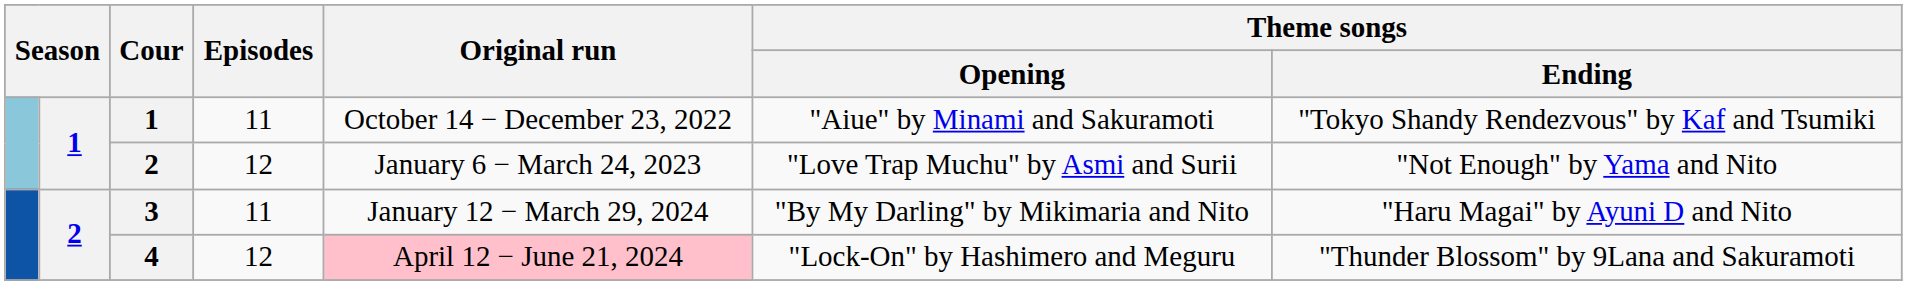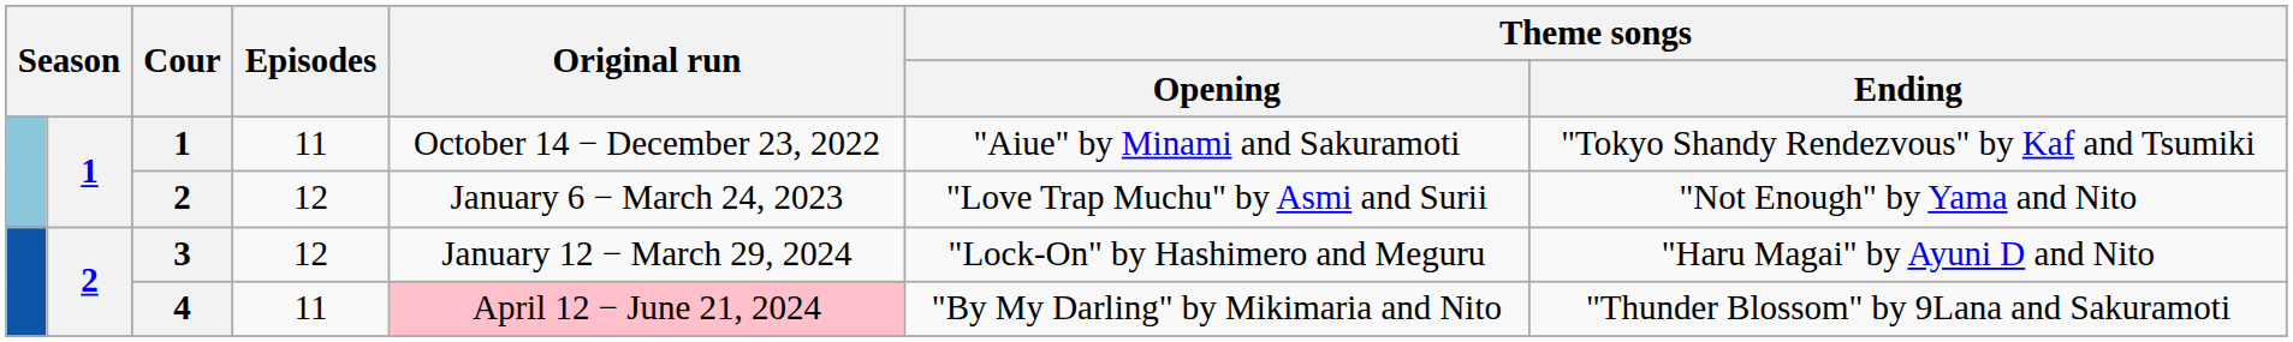3 | Episodes: 11 -> 12
3 | Theme songs / Opening: "By My Darling" by Mikimaria and Nito -> "Lock-On" by Hashimero and Meguru
4 | Episodes: 12 -> 11
4 | Theme songs / Opening: "Lock-On" by Hashimero and Meguru -> "By My Darling" by Mikimaria and Nito
